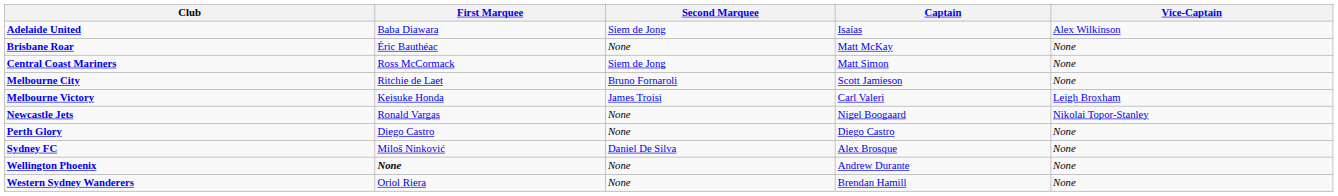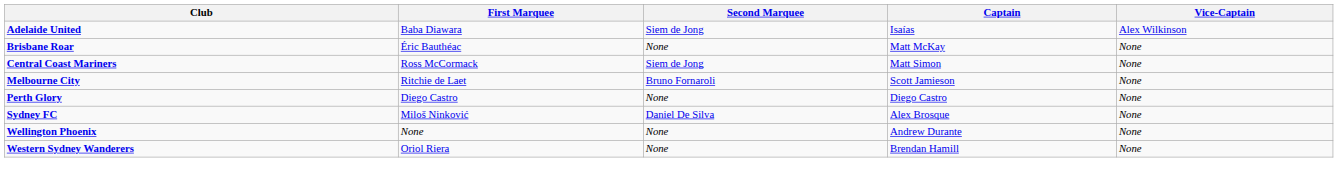- row: Melbourne Victory | Keisuke Honda | James Troisi | Carl Valeri | Leigh Broxham
- row: Newcastle Jets | Ronald Vargas | None | Nigel Boogaard | Nikolai Topor-Stanley
Wellington Phoenix | First Marquee: bold -> normal
